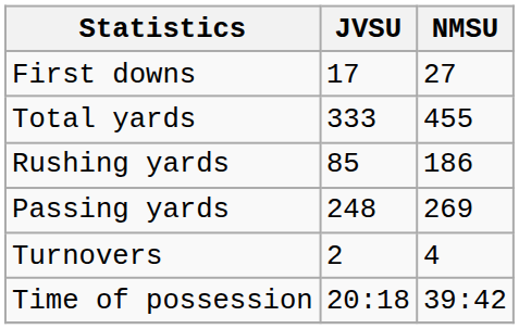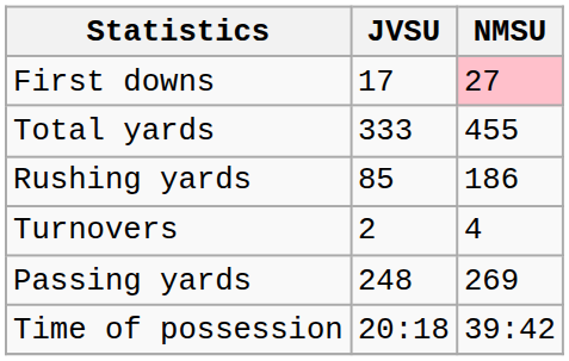First downs | NMSU: no background -> pink background
rows swapped: Passing yards <-> Turnovers
